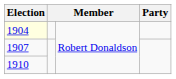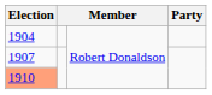1904 | Election: lightyellow background -> no background
1910 | Election: no background -> lightsalmon background
